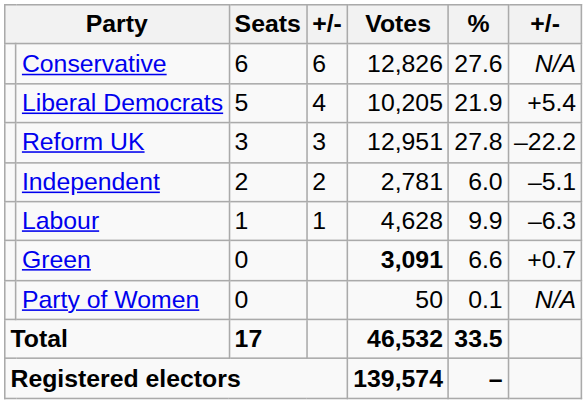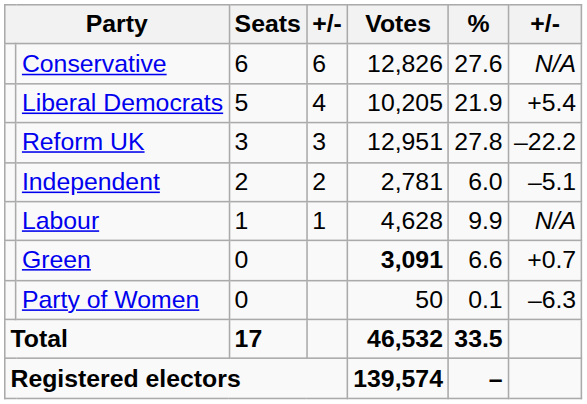Labour | column 7: –6.3 -> N/A
Party of Women | column 7: N/A -> –6.3
